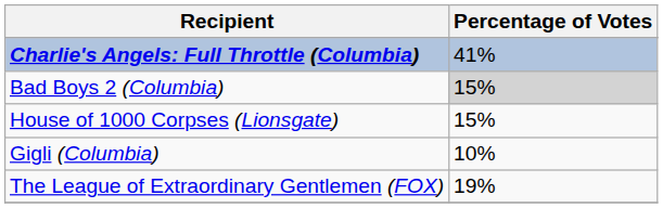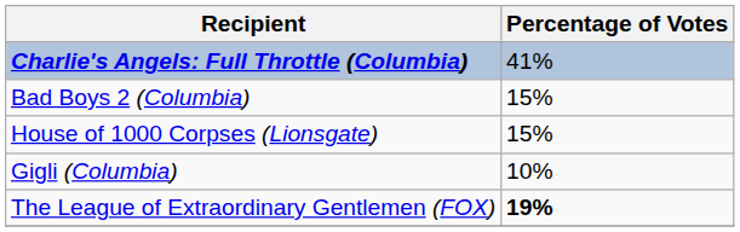Bad Boys 2 (Columbia) | Percentage of Votes: lightgrey background -> no background
The League of Extraordinary Gentlemen (FOX) | Percentage of Votes: normal -> bold
